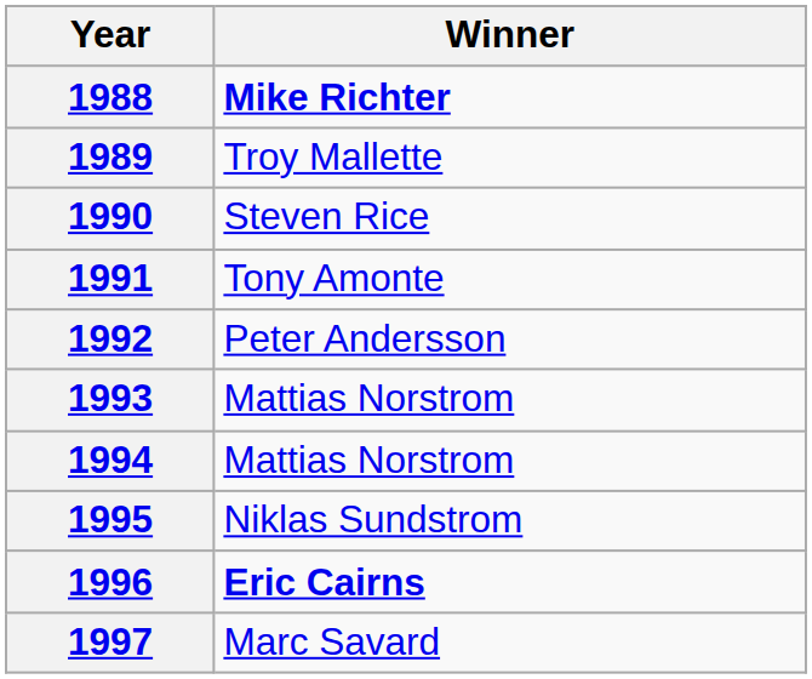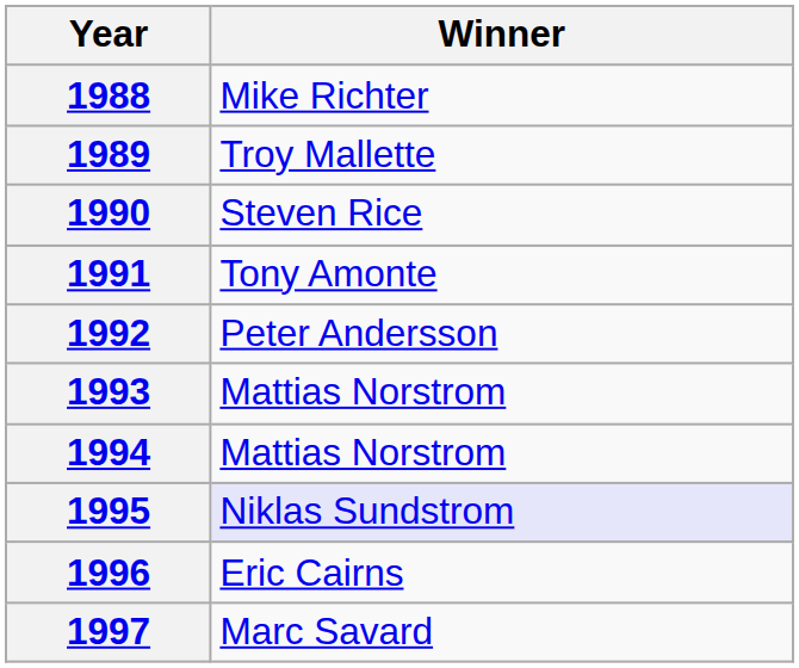1988 | Winner: bold -> normal
1995 | Winner: no background -> lavender background
1996 | Winner: bold -> normal
